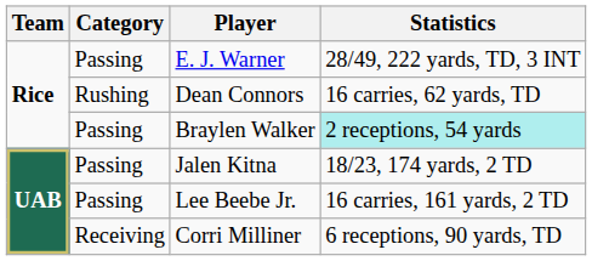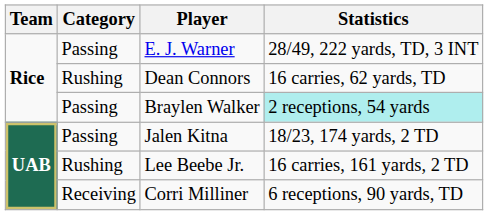Lee Beebe Jr. | Category: Passing -> Rushing
